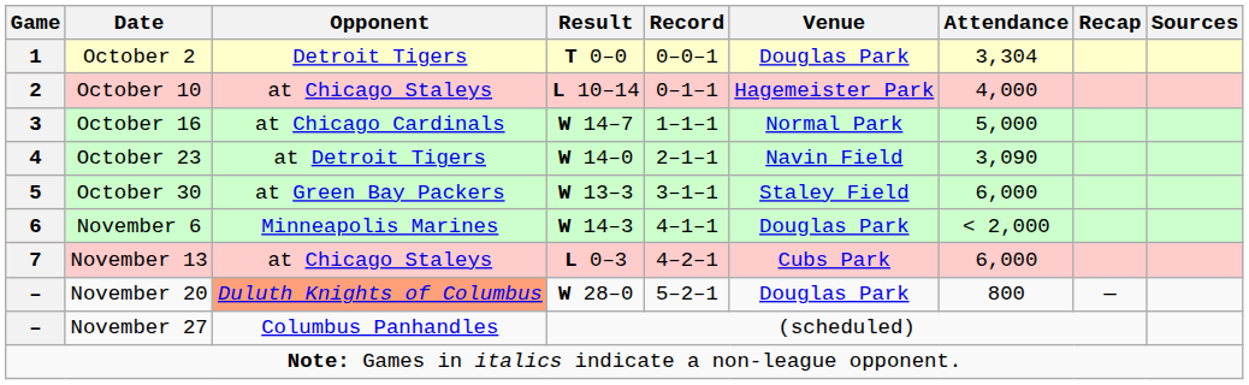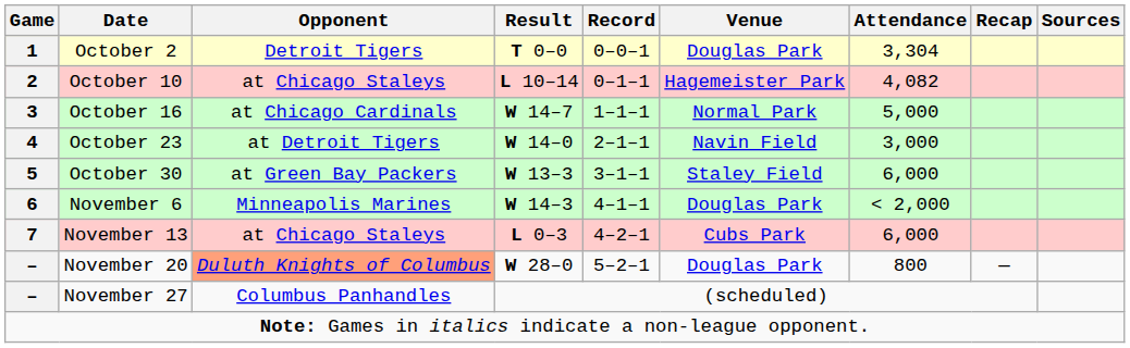2 | Attendance: 4,000 -> 4,082
4 | Attendance: 3,090 -> 3,000
